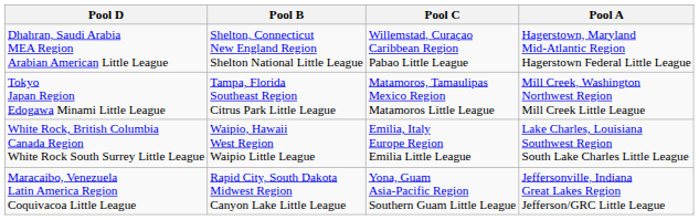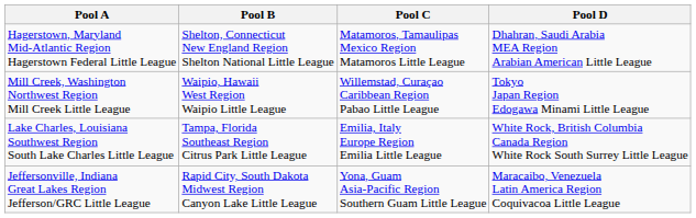columns swapped: Pool A <-> Pool D
row 2 | Pool C: Willemstad, Curaçao Caribbean Region Pabao Little League -> Matamoros, Tamaulipas Mexico Region Matamoros Little League
row 3 | Pool B: Tampa, Florida Southeast Region Citrus Park Little League -> Waipio, Hawaii West Region Waipio Little League
row 3 | Pool C: Matamoros, Tamaulipas Mexico Region Matamoros Little League -> Willemstad, Curaçao Caribbean Region Pabao Little League
row 4 | Pool B: Waipio, Hawaii West Region Waipio Little League -> Tampa, Florida Southeast Region Citrus Park Little League
